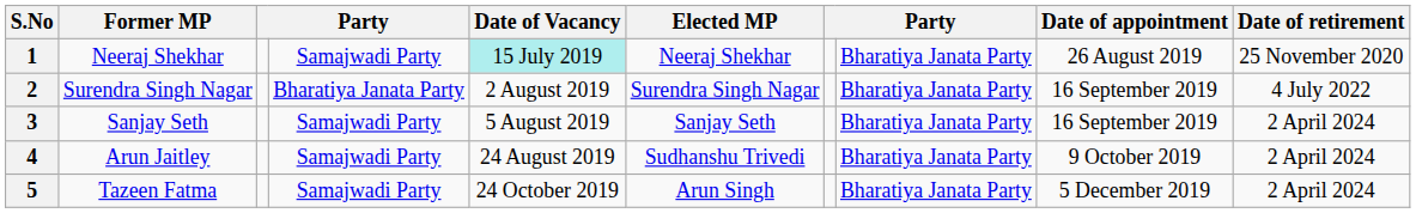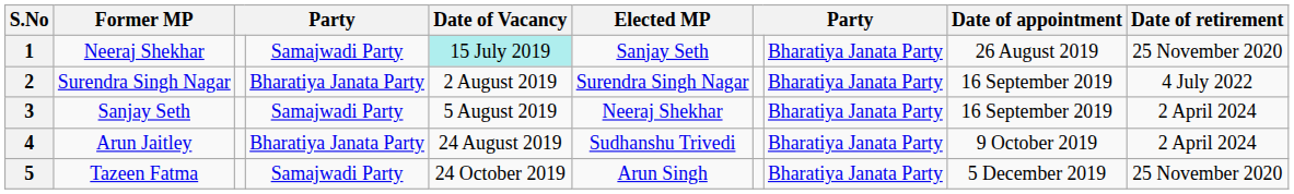1 | Elected MP: Neeraj Shekhar -> Sanjay Seth
3 | Elected MP: Sanjay Seth -> Neeraj Shekhar
4 | column 4: Samajwadi Party -> Bharatiya Janata Party
5 | Date of retirement: 2 April 2024 -> 25 November 2020
